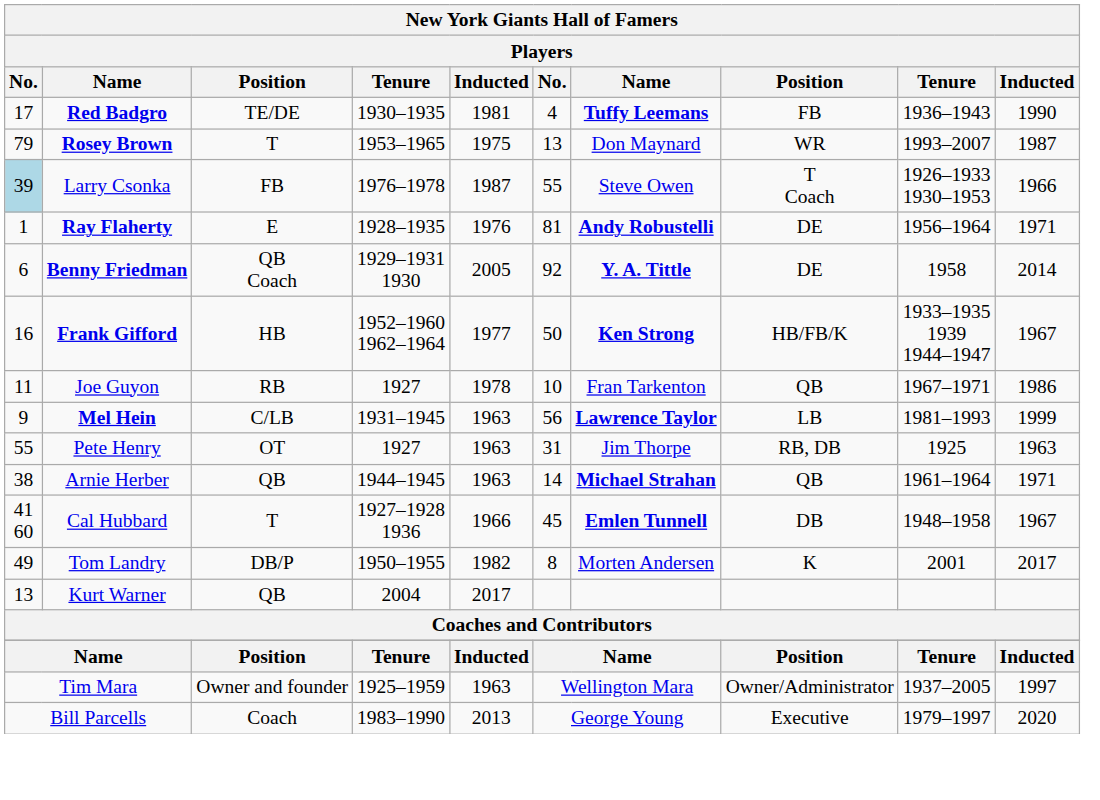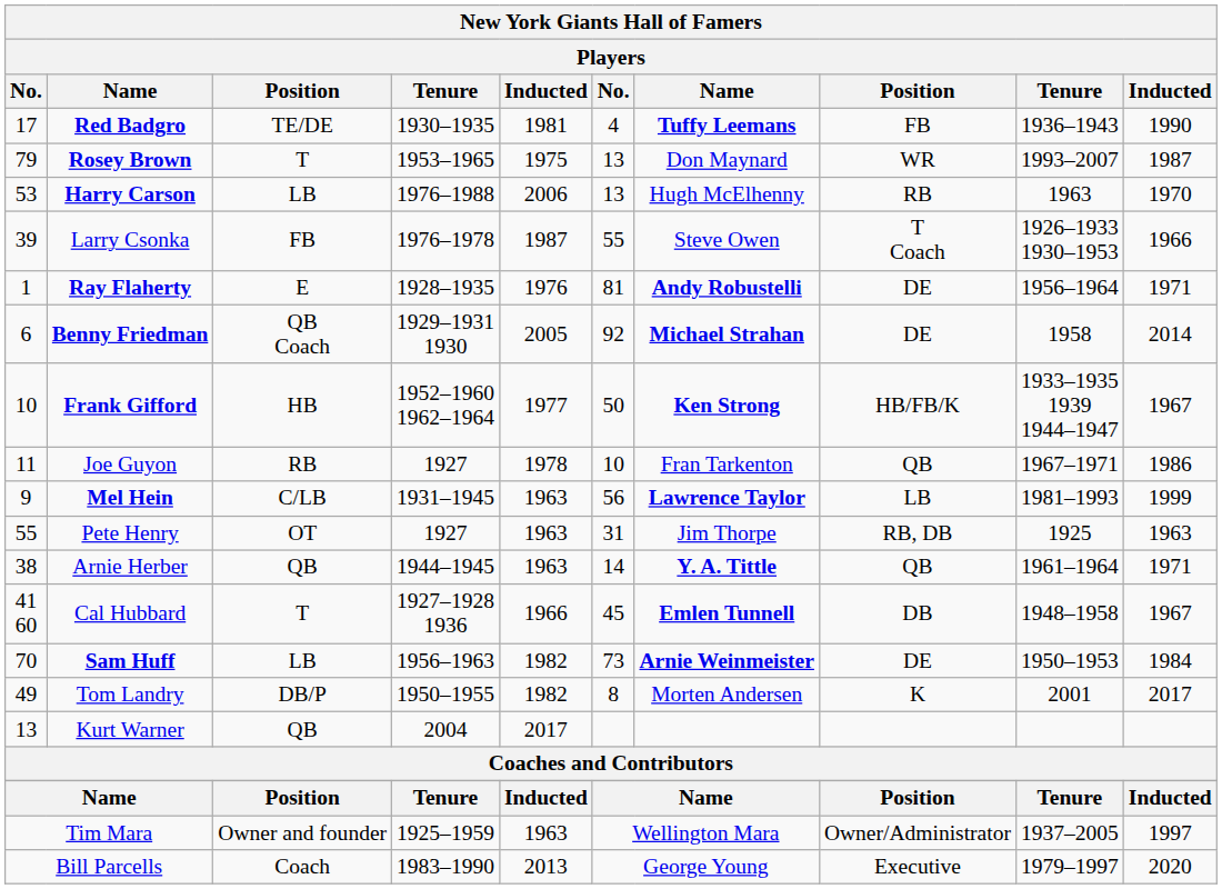+ row: 53 | Harry Carson | LB | 1976–1988 | 2006 | 13 | Hugh McElhenny | RB | 1963 | 1970
Larry Csonka | column 1: lightblue background -> no background
Benny Friedman | column 7: Y. A. Tittle -> Michael Strahan
Frank Gifford | column 1: 16 -> 10
Arnie Herber | column 7: Michael Strahan -> Y. A. Tittle
+ row: 70 | Sam Huff | LB | 1956–1963 | 1982 | 73 | Arnie Weinmeister | DE | 1950–1953 | 1984
